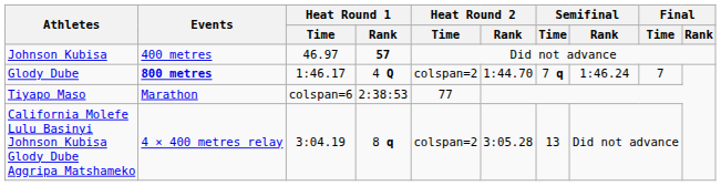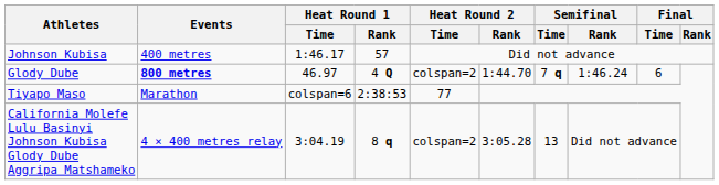Johnson Kubisa | Heat Round 1 / Time: 46.97 -> 1:46.17
Johnson Kubisa | Heat Round 1 / Rank: bold -> normal
Glody Dube | Heat Round 1 / Time: 1:46.17 -> 46.97
Glody Dube | Final / Time: 7 -> 6
